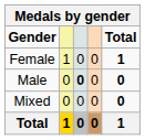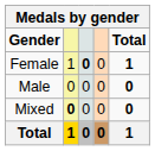Female | column 3: normal -> bold
Male | column 3: bold -> normal
Mixed | column 2: normal -> bold
